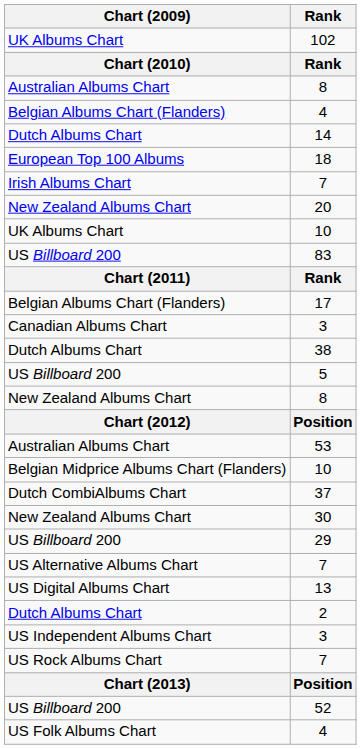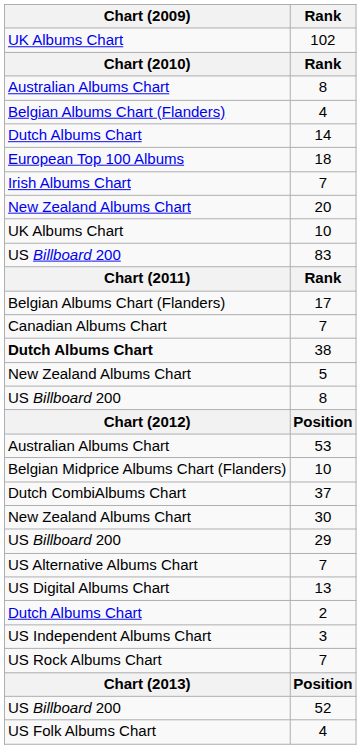row 14 | Rank: 3 -> 7
row 15 | Chart (2009): normal -> bold
row 16 | Chart (2009): US Billboard 200 -> New Zealand Albums Chart
row 17 | Chart (2009): New Zealand Albums Chart -> US Billboard 200
